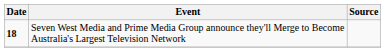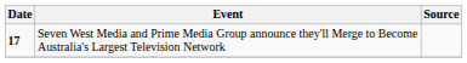row 2 | Date: 18 -> 17
